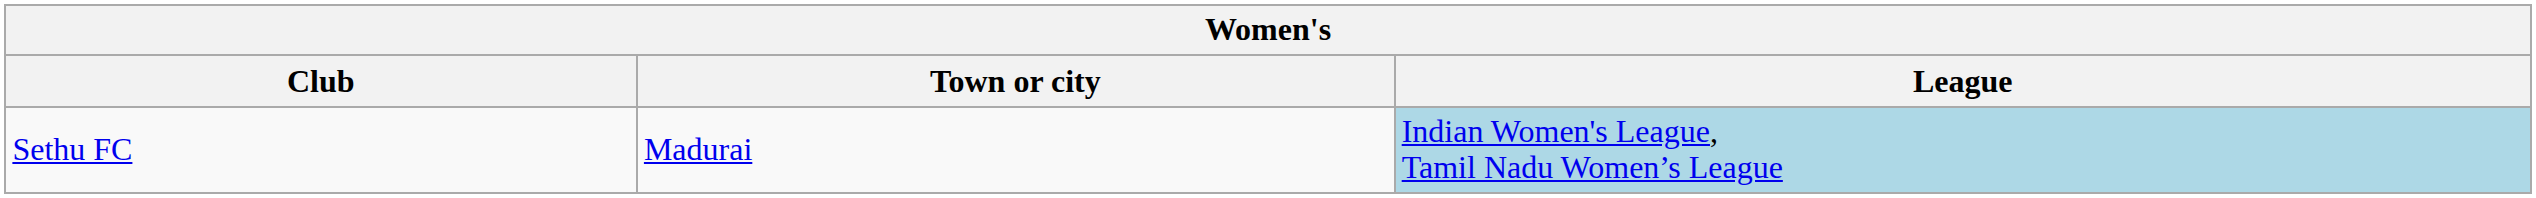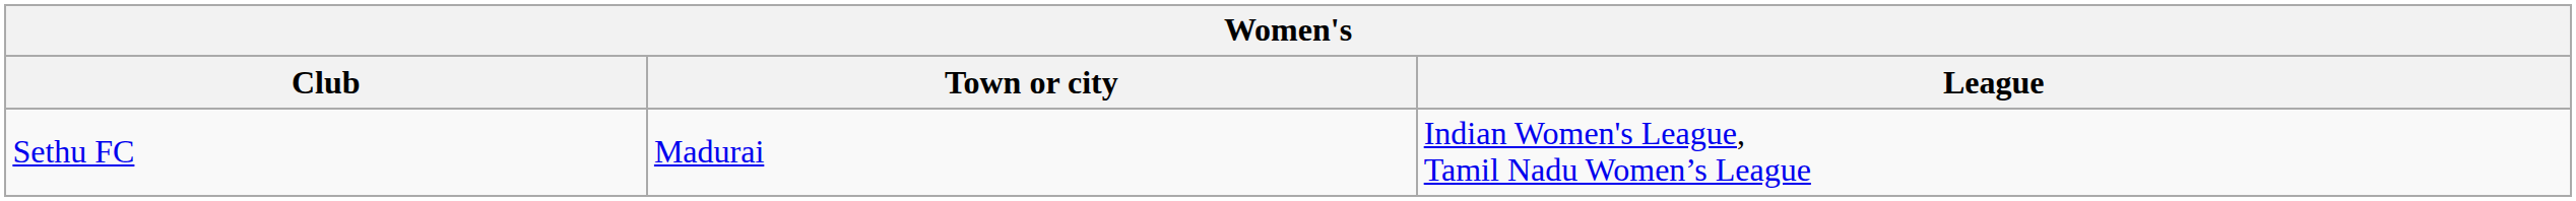Sethu FC | League: lightblue background -> no background
